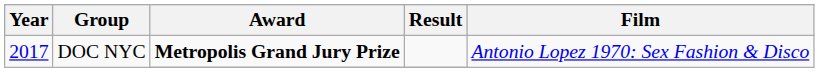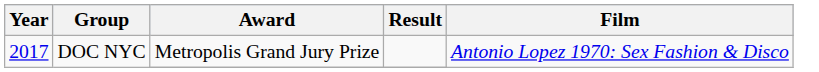DOC NYC / Metropolis Grand Jury Prize | Award: bold -> normal
